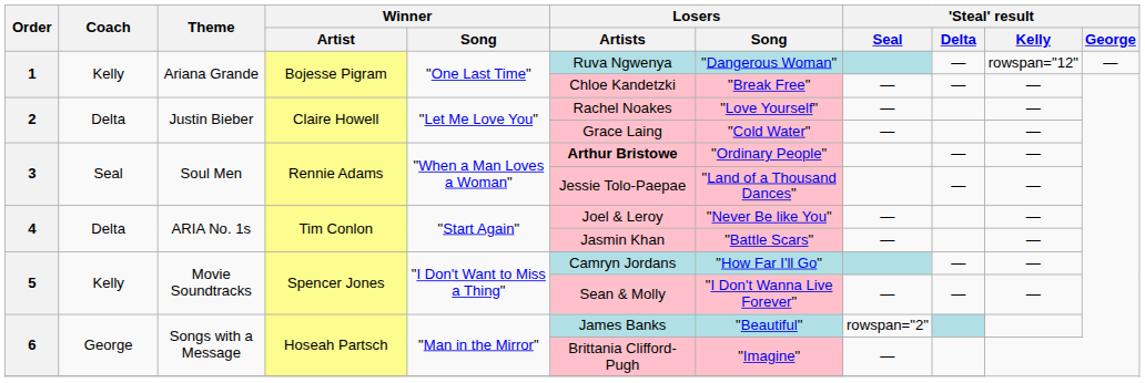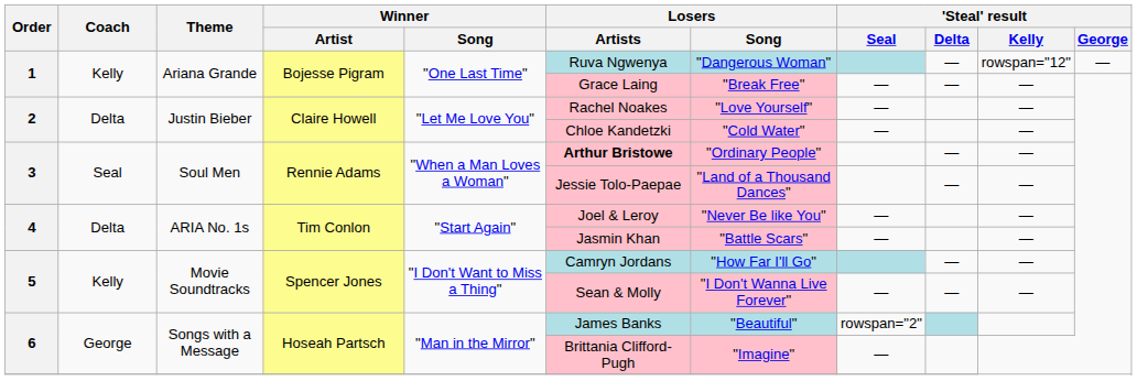row 4 | Losers / Artists: Chloe Kandetzki -> Grace Laing
row 6 | Losers / Artists: Grace Laing -> Chloe Kandetzki
